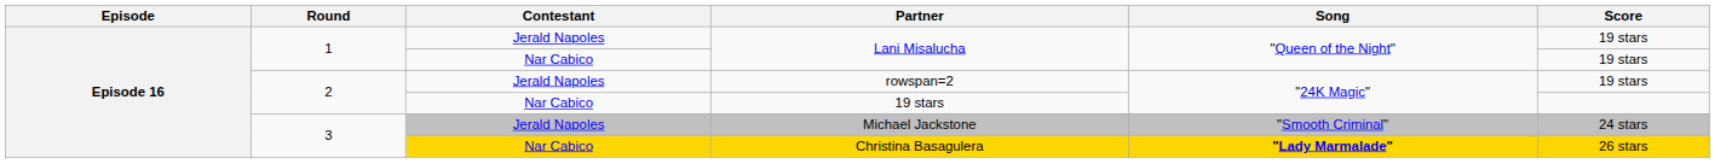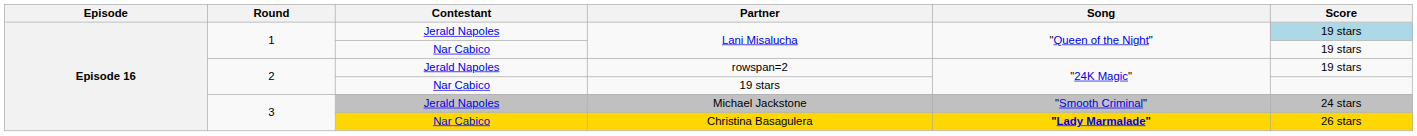Jerald Napoles / Lani Misalucha | Score: no background -> lightblue background
